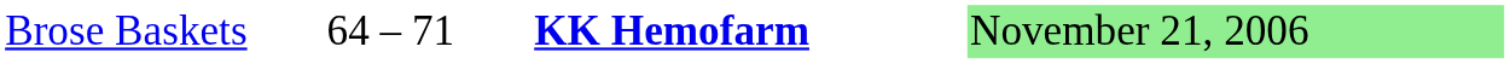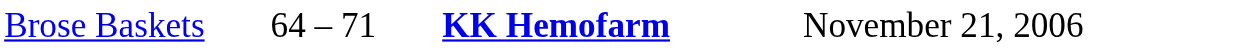Brose Baskets | column 4: lightgreen background -> no background
